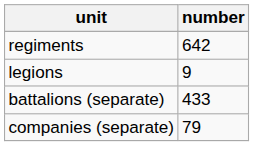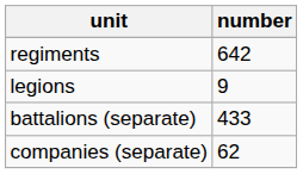companies (separate) | number: 79 -> 62
